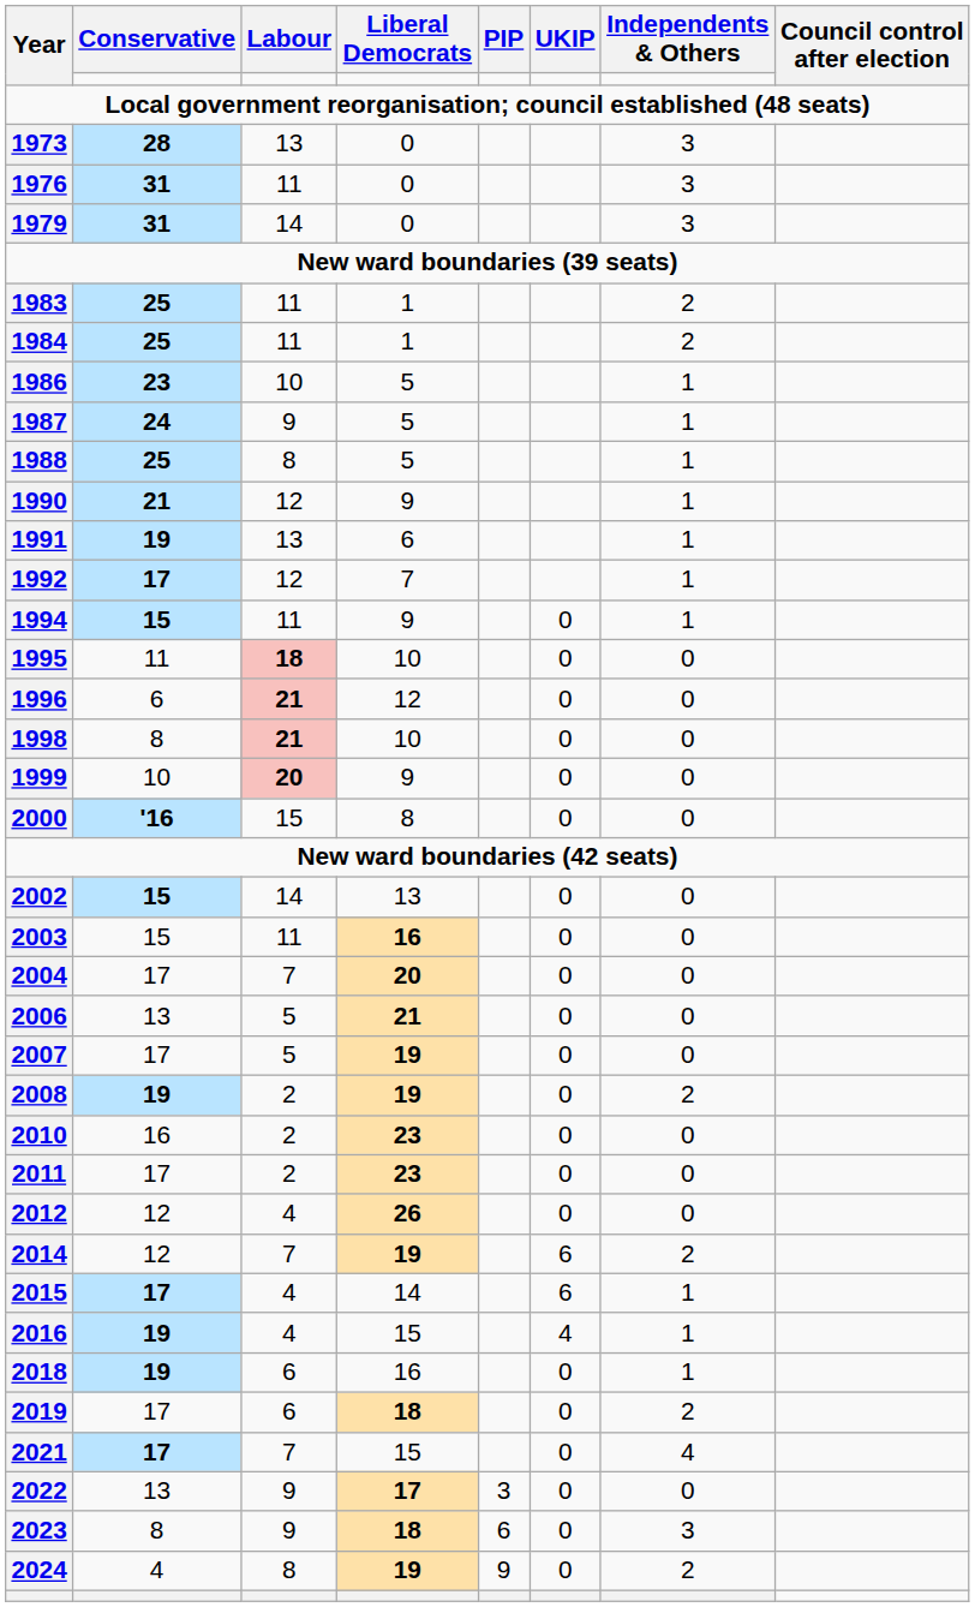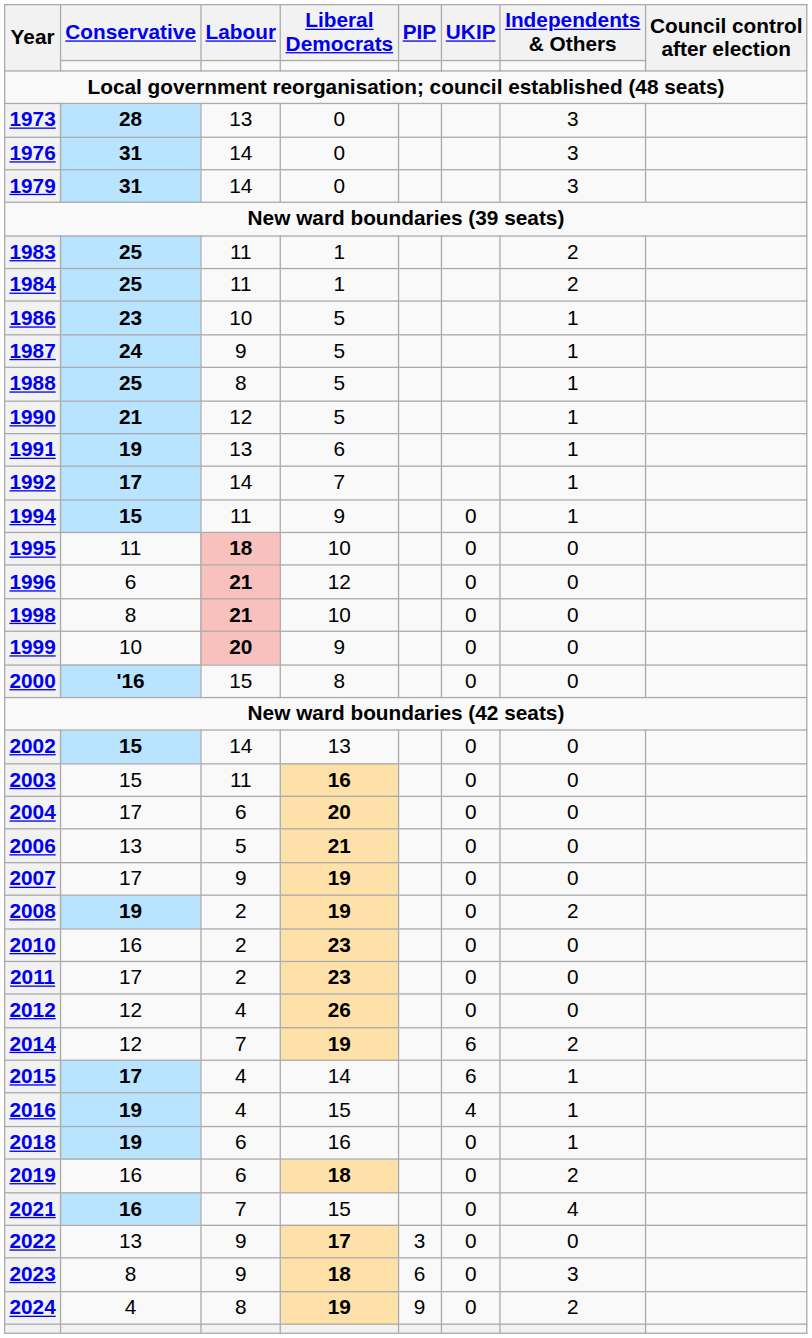1976 | Labour: 11 -> 14
1990 | Liberal Democrats: 9 -> 5
1992 | Labour: 12 -> 14
2004 | Labour: 7 -> 6
2007 | Labour: 5 -> 9
2019 | Conservative: 17 -> 16
2021 | Conservative: 17 -> 16
